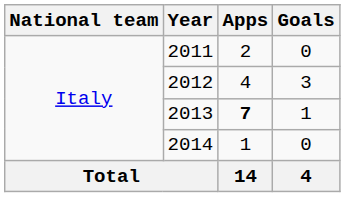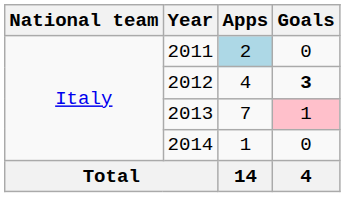2011 | Apps: no background -> lightblue background
2012 | Goals: normal -> bold
2013 | Apps: bold -> normal
2013 | Goals: no background -> pink background
